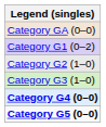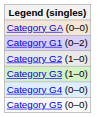row 6 | column 1: bold -> normal
row 7 | column 1: bold -> normal
